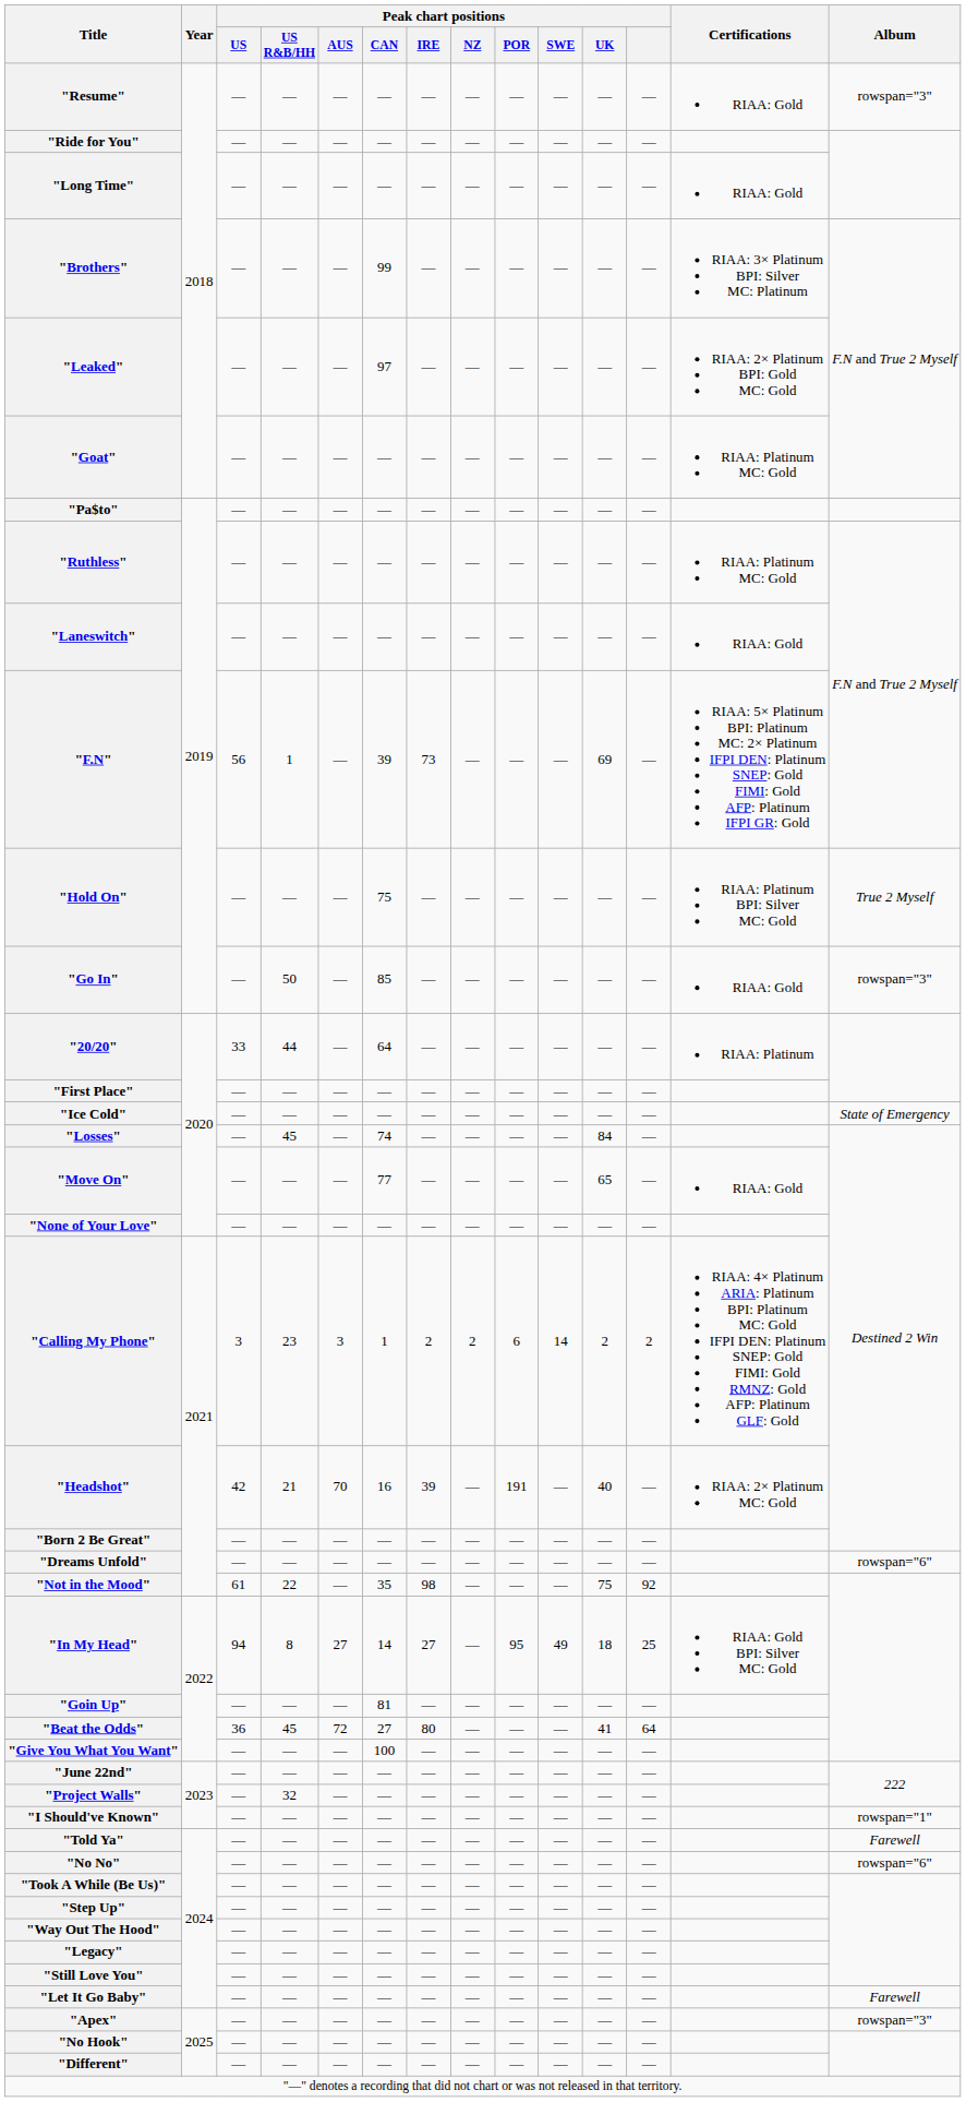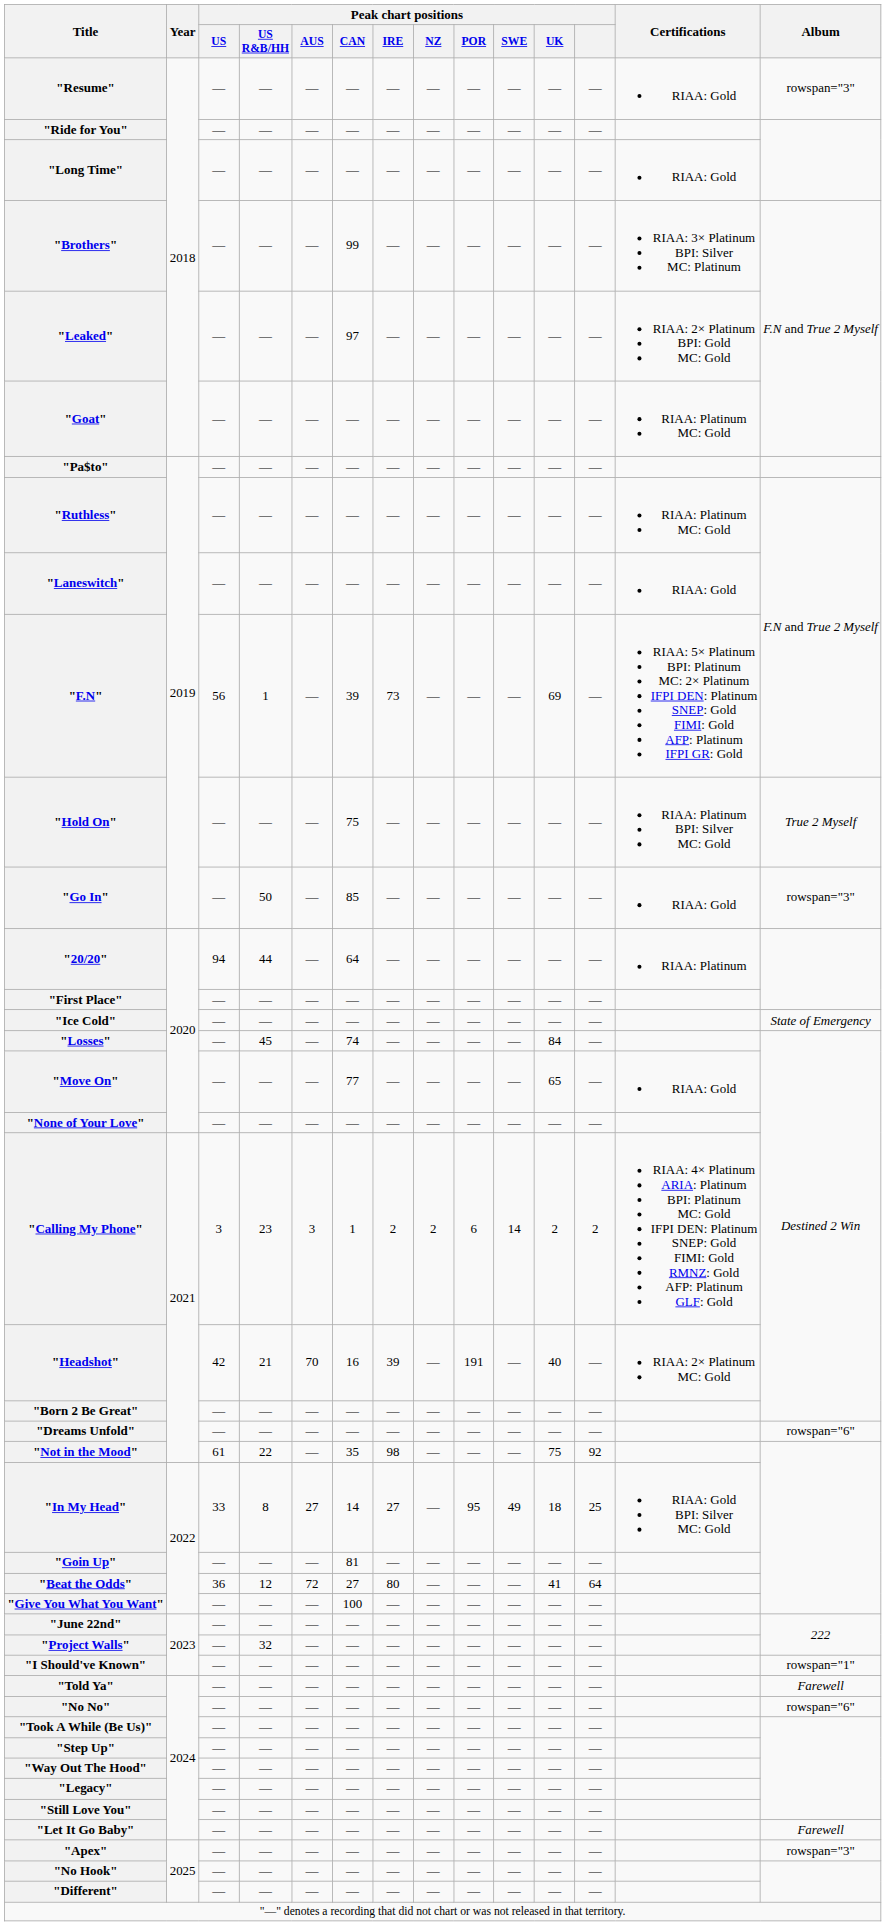"20/20" | Peak chart positions / US: 33 -> 94
"In My Head" | Peak chart positions / US: 94 -> 33
"Beat the Odds" | Peak chart positions / US R&B/HH: 45 -> 12
